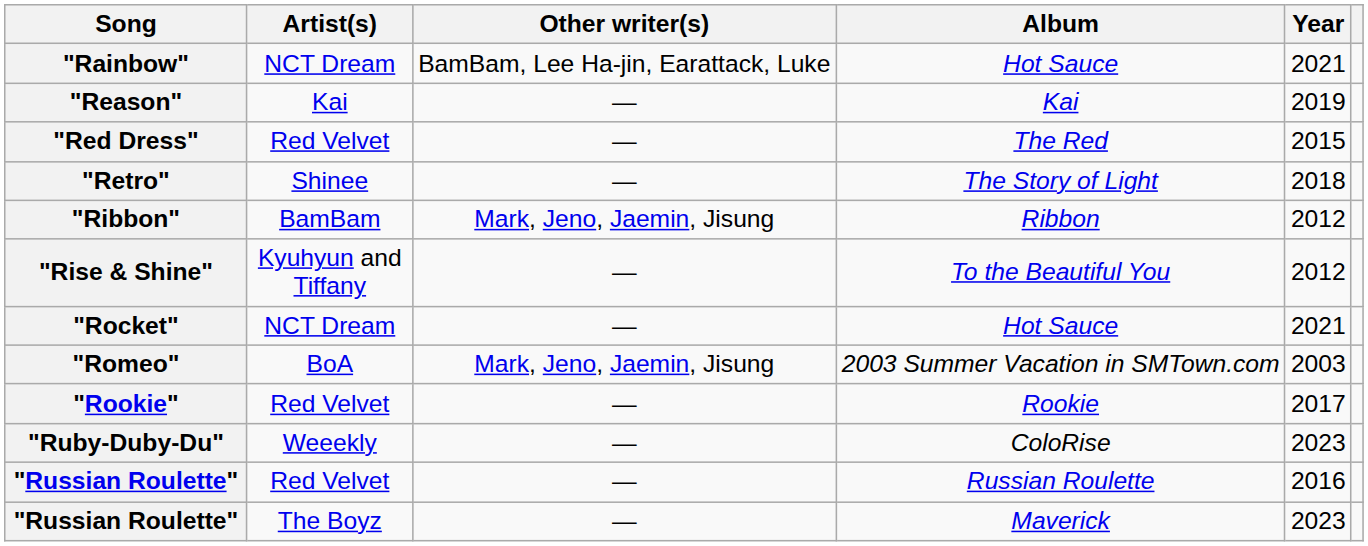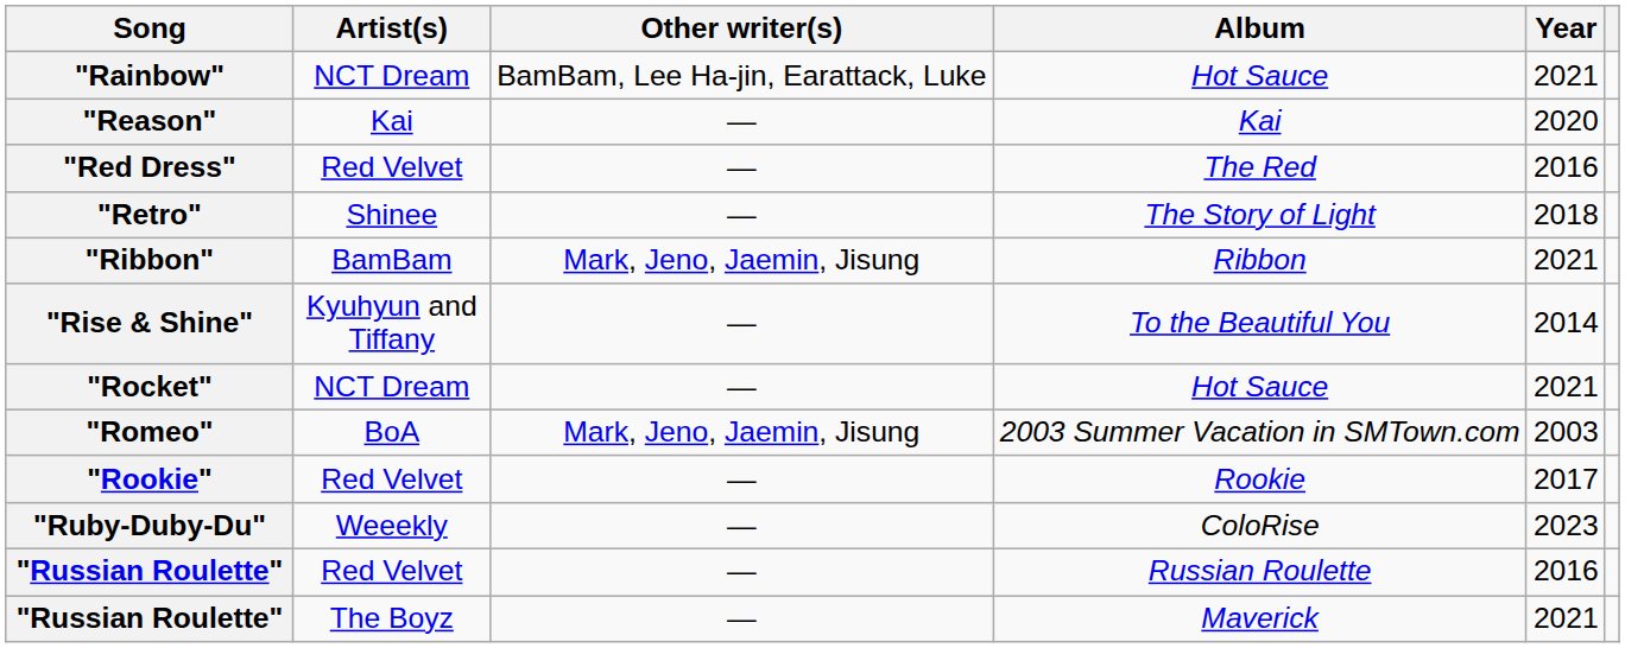"Reason" | Year: 2019 -> 2020
"Red Dress" | Year: 2015 -> 2016
"Ribbon" | Year: 2012 -> 2021
"Rise & Shine" | Year: 2012 -> 2014
"Russian Roulette" / Maverick | Year: 2023 -> 2021
